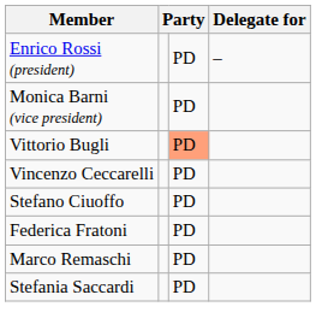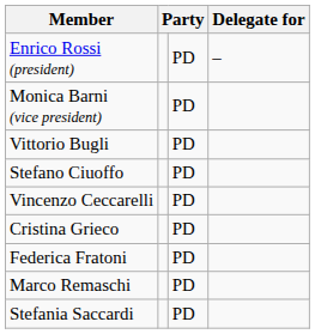Vittorio Bugli | column 3: lightsalmon background -> no background
rows swapped: Vincenzo Ceccarelli <-> Stefano Ciuoffo
+ row: Cristina Grieco | PD
